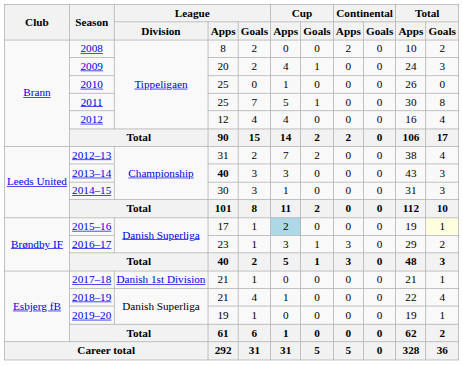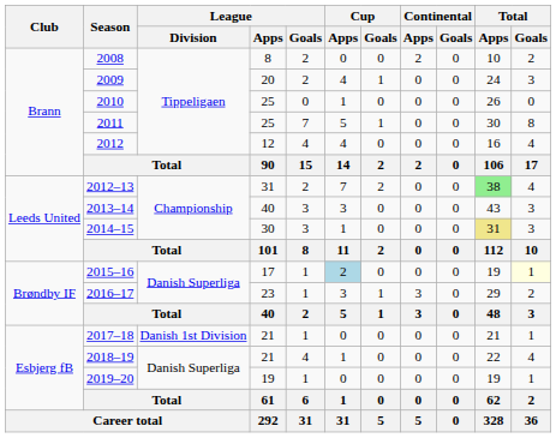2012–13 | Total / Apps: no background -> lightgreen background
2013–14 | League / Apps: bold -> normal
2014–15 | Total / Apps: no background -> khaki background
